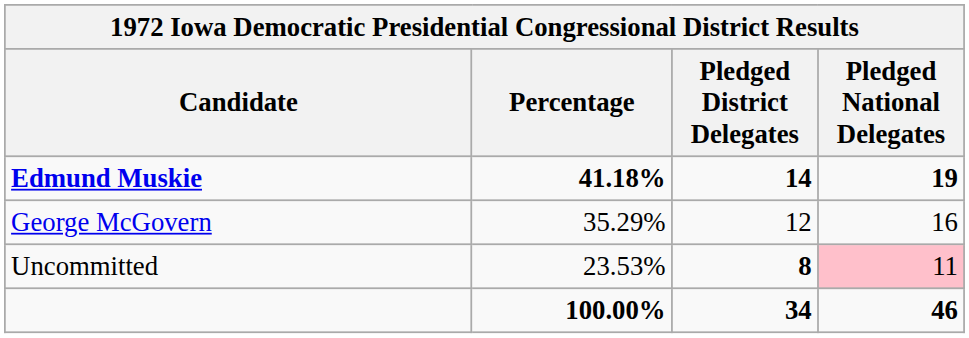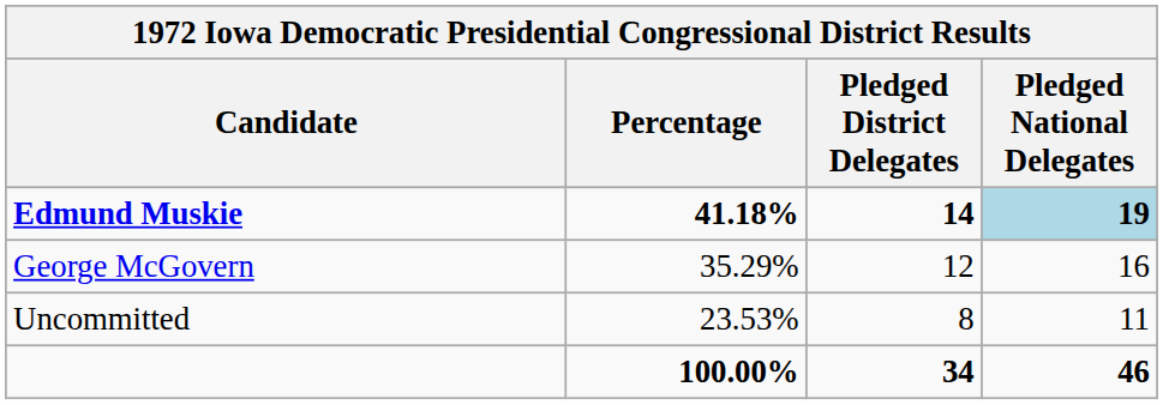Edmund Muskie | Pledged National Delegates: no background -> lightblue background
Uncommitted | Pledged District Delegates: bold -> normal
Uncommitted | Pledged National Delegates: pink background -> no background
